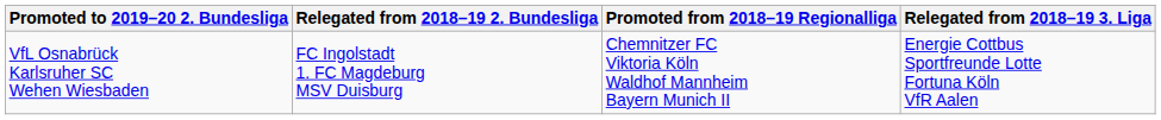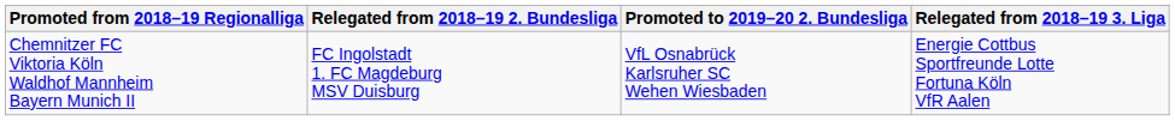columns swapped: Promoted from 2018–19 Regionalliga <-> Promoted to 2019–20 2. Bundesliga
